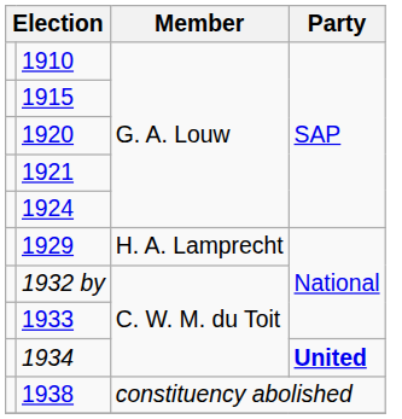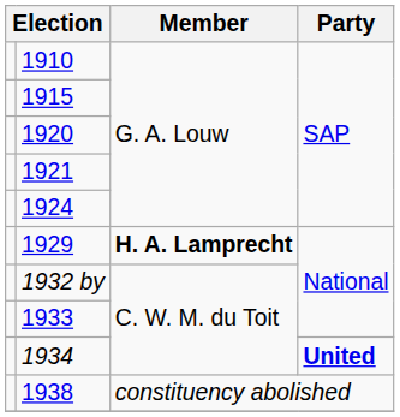1929 | Member: normal -> bold
